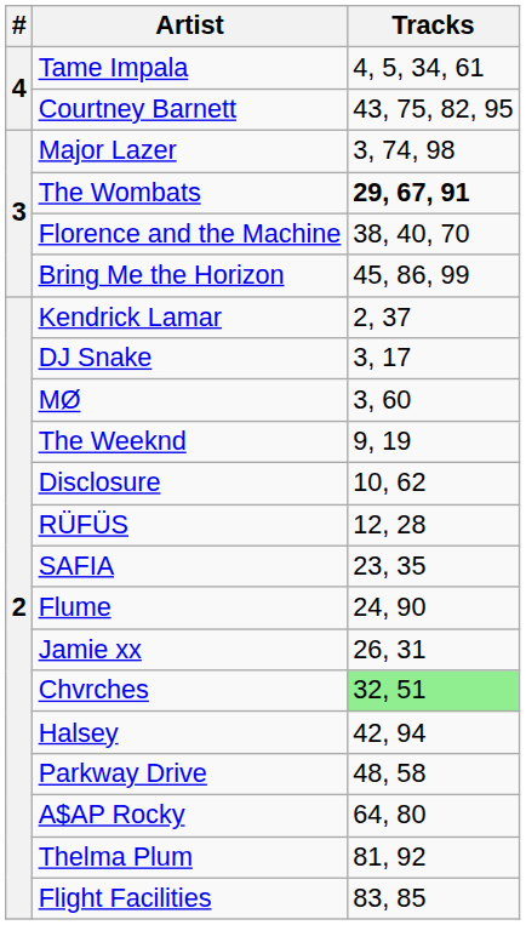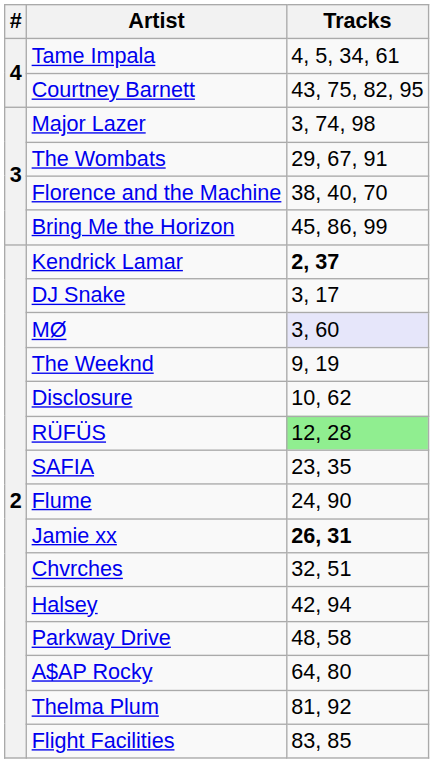The Wombats | Tracks: bold -> normal
Kendrick Lamar | Tracks: normal -> bold
MØ | Tracks: no background -> lavender background
RÜFÜS | Tracks: no background -> lightgreen background
Jamie xx | Tracks: normal -> bold
Chvrches | Tracks: lightgreen background -> no background
